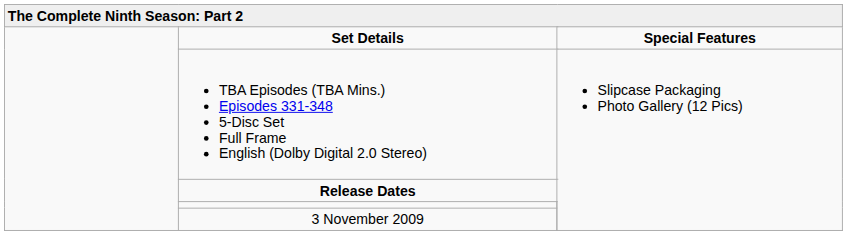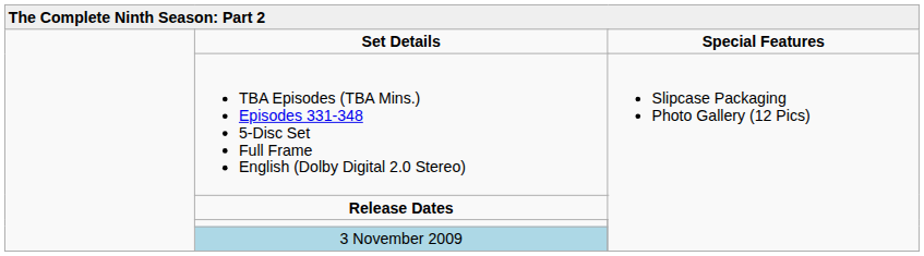3 November 2009 | column 2: no background -> lightblue background
